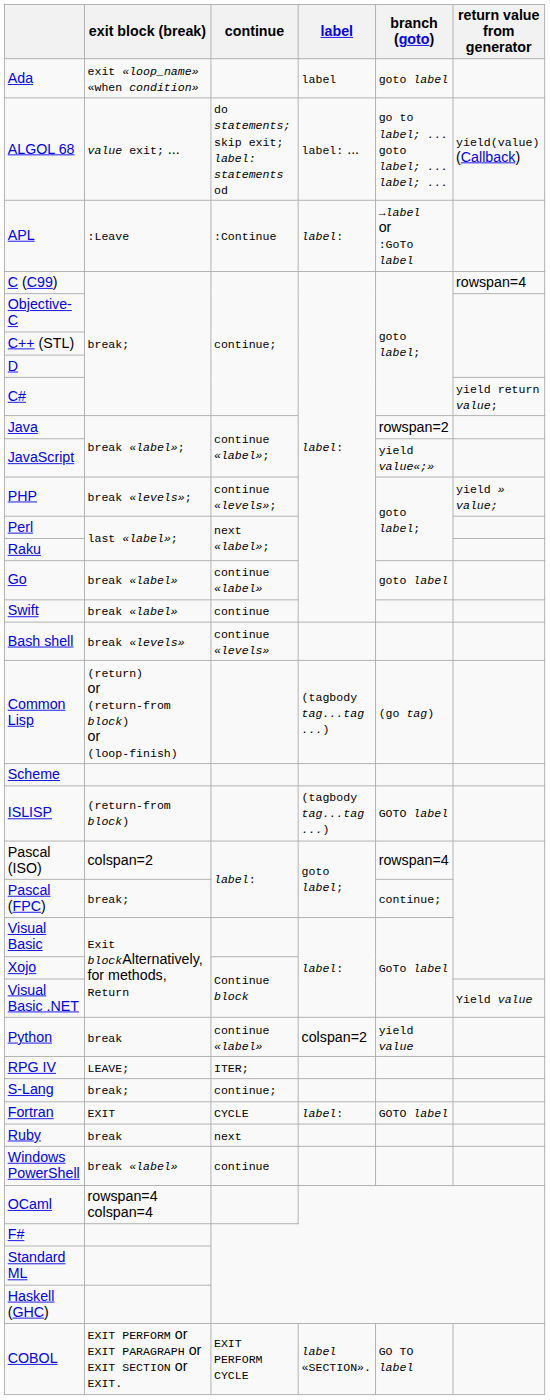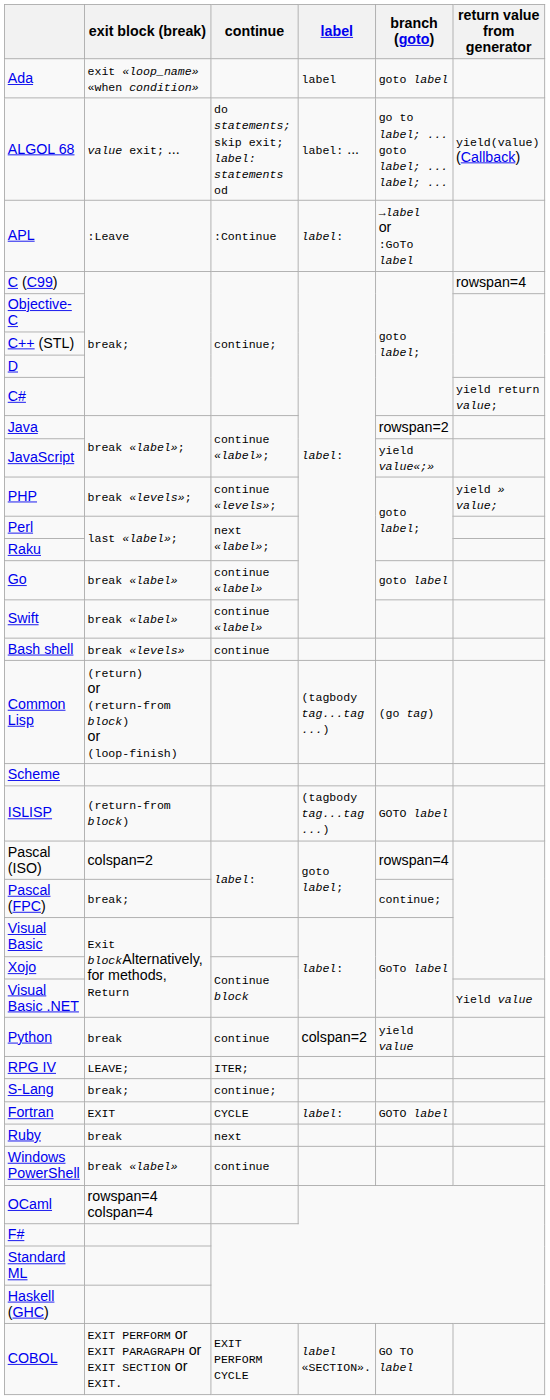Swift | continue: continue -> continue «label»
Bash shell | continue: continue «levels» -> continue
Python | continue: continue «label» -> continue
